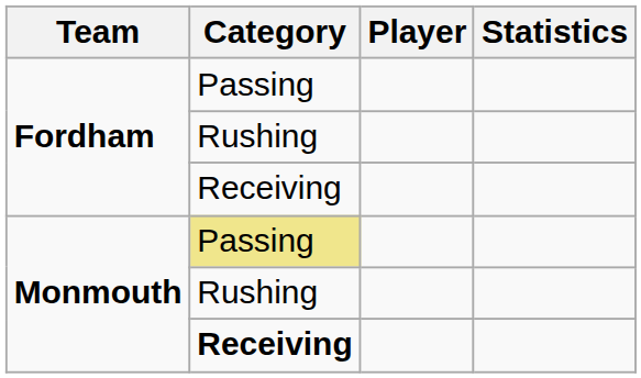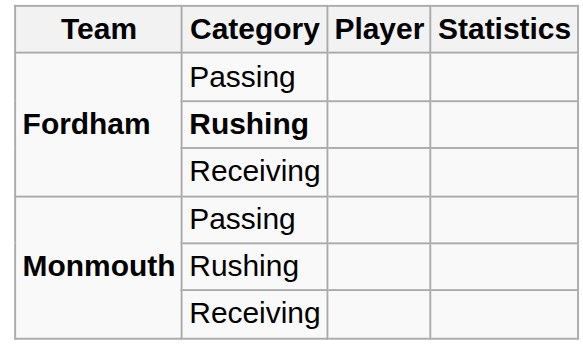Fordham / Rushing | Category: normal -> bold
Monmouth / Passing | Category: khaki background -> no background
Monmouth / Receiving | Category: bold -> normal
